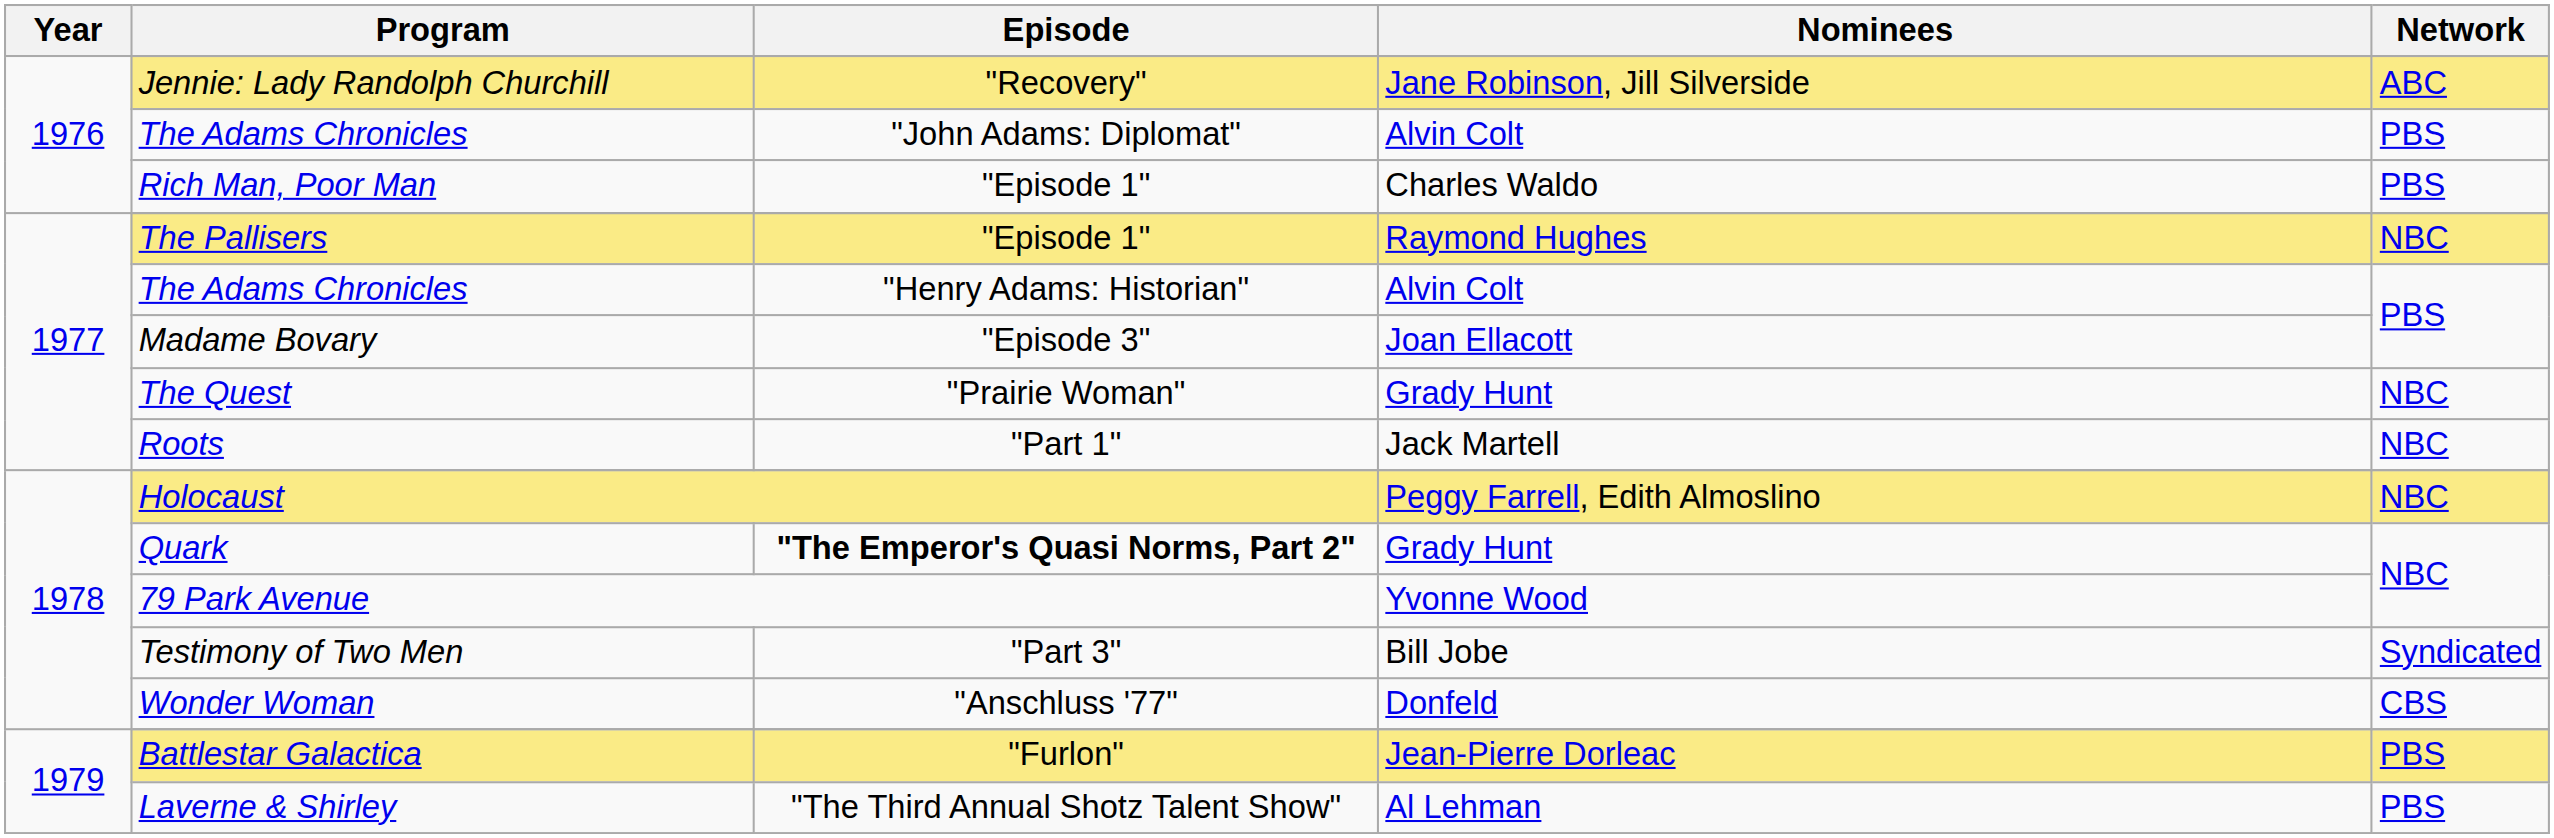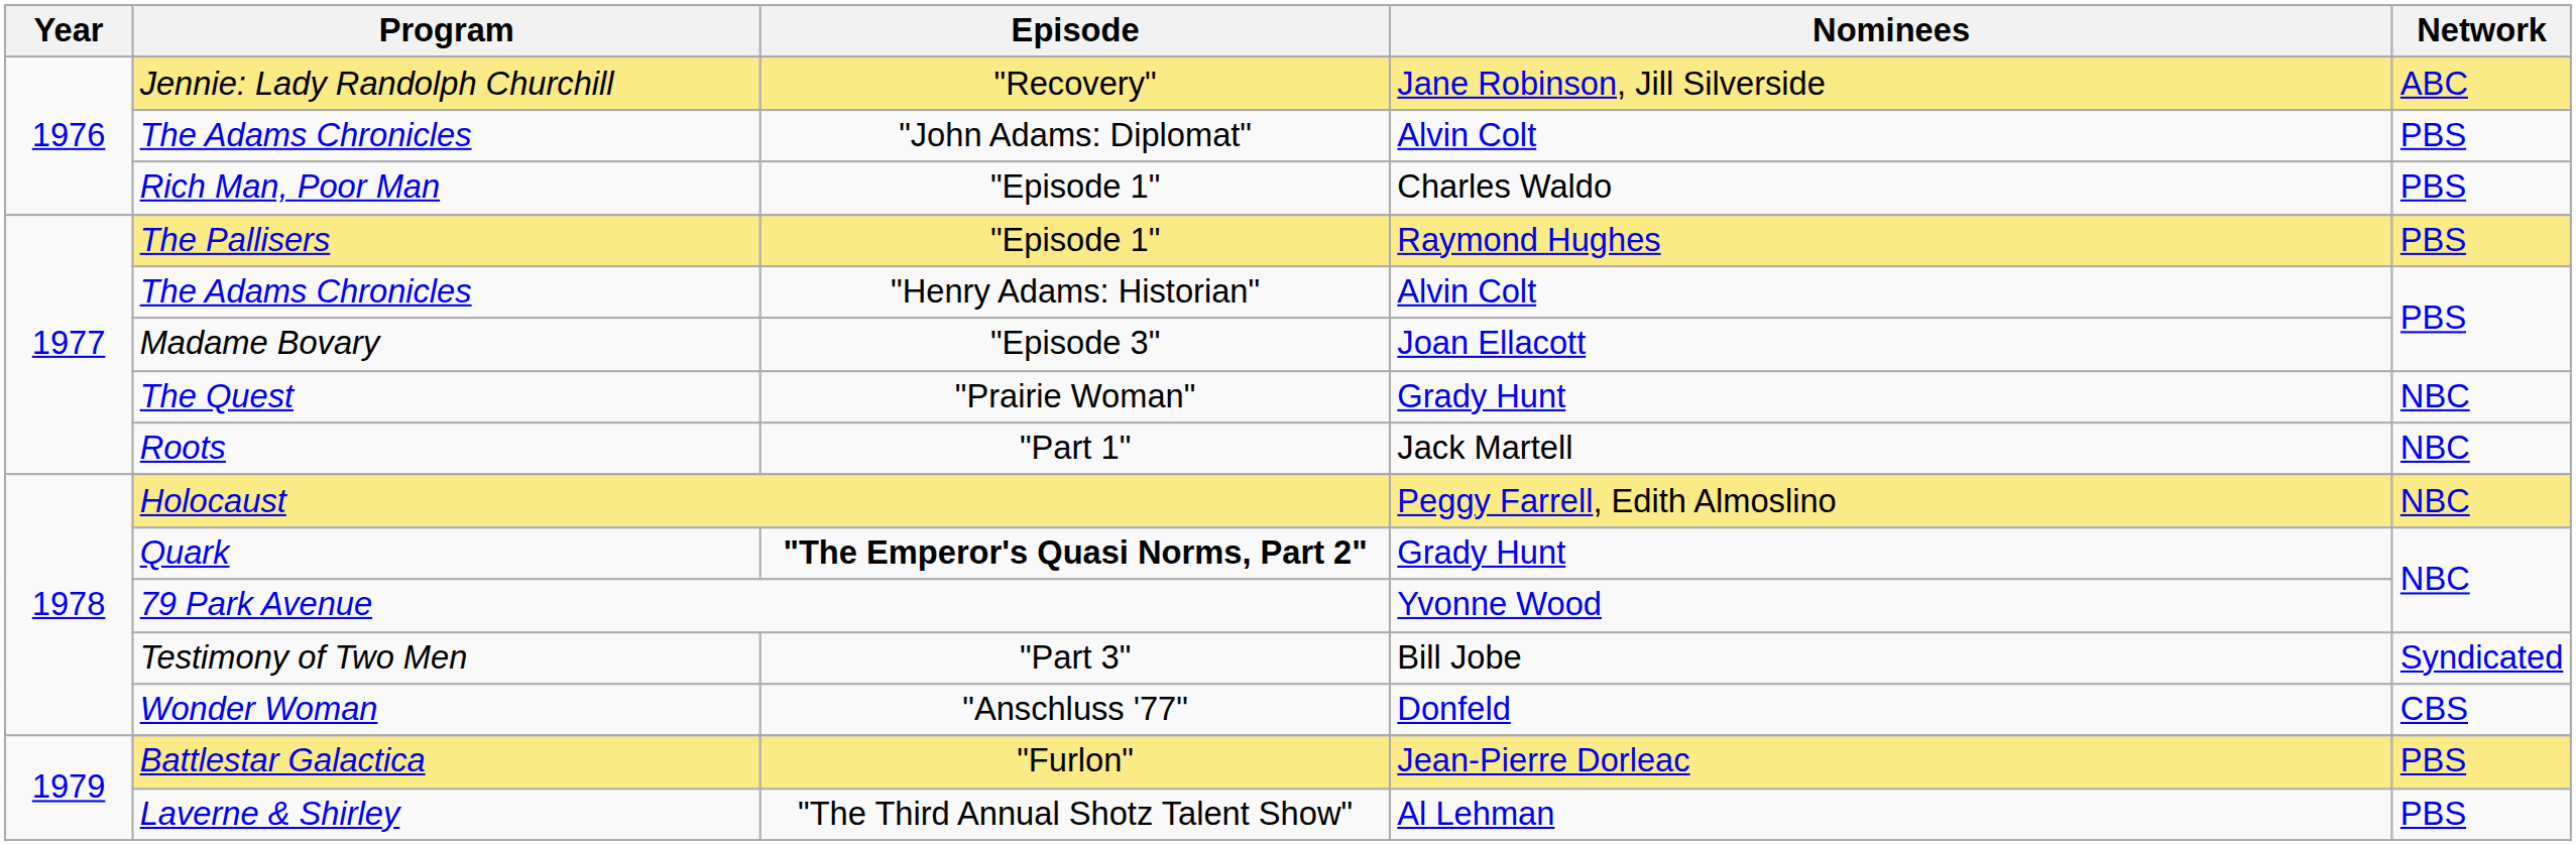The Pallisers | Network: NBC -> PBS
